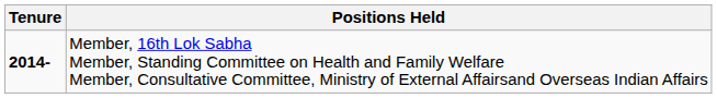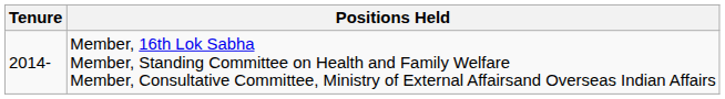row 2 | Tenure: bold -> normal
